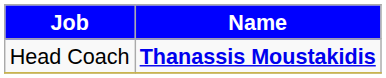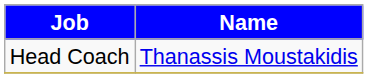Head Coach | Name: bold -> normal
